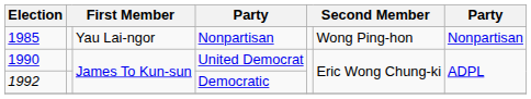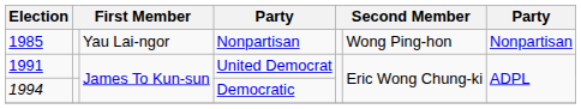United Democrat | Election: 1990 -> 1991
Democratic | Election: 1992 -> 1994
